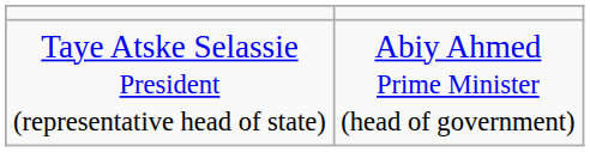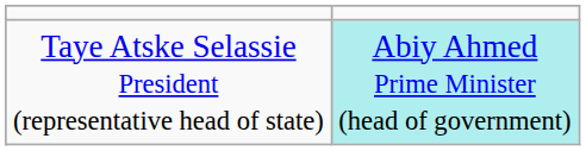Taye Atske Selassie President (representative head of state) | column 2: no background -> paleturquoise background
